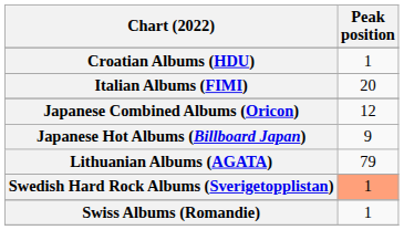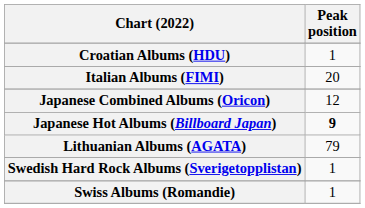Japanese Hot Albums (Billboard Japan) | Peak position: normal -> bold
Swedish Hard Rock Albums (Sverigetopplistan) | Peak position: lightsalmon background -> no background
